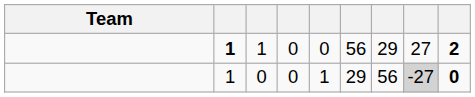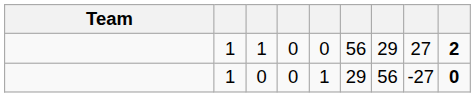row 2 | column 2: bold -> normal
row 3 | column 8: lightgrey background -> no background
